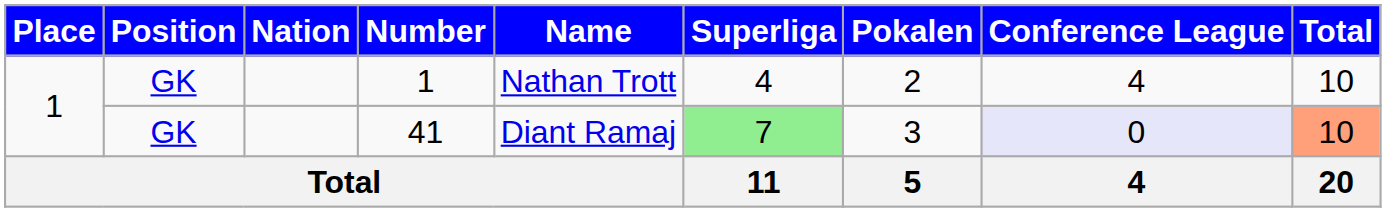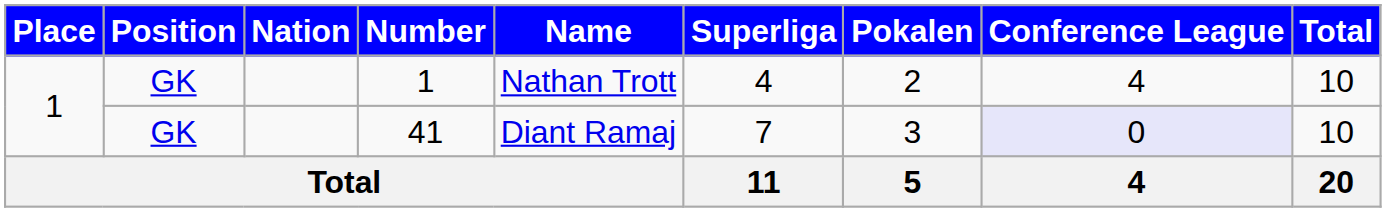41 | Superliga: lightgreen background -> no background
41 | Total: lightsalmon background -> no background
